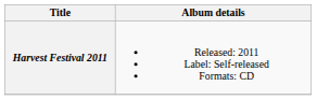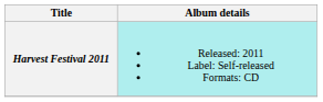Harvest Festival 2011 | Album details: no background -> paleturquoise background
